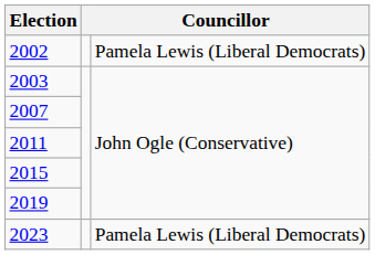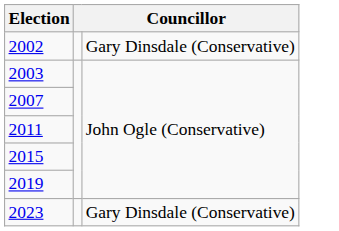2002 | column 3: Pamela Lewis (Liberal Democrats) -> Gary Dinsdale (Conservative)
2023 | column 3: Pamela Lewis (Liberal Democrats) -> Gary Dinsdale (Conservative)
